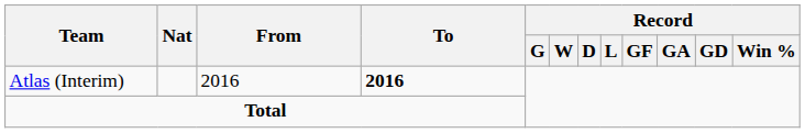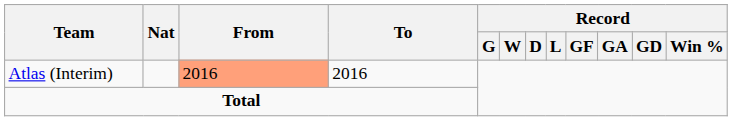Atlas (Interim) | From: no background -> lightsalmon background
Atlas (Interim) | To: bold -> normal
